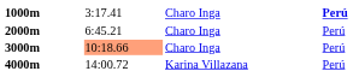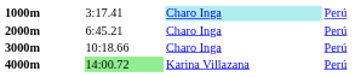1000m | column 3: no background -> paleturquoise background
1000m | column 4: bold -> normal
3000m | column 2: lightsalmon background -> no background
4000m | column 2: no background -> lightgreen background
